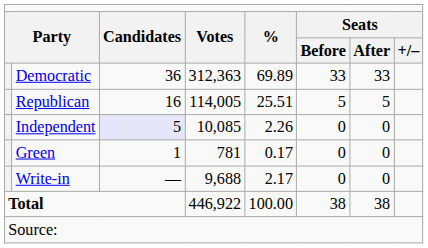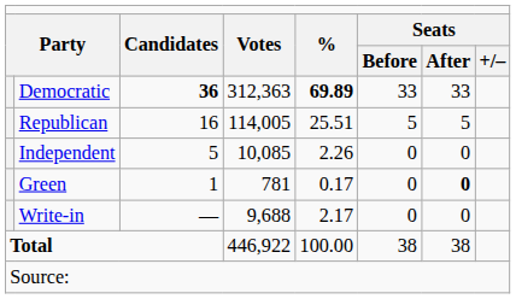Democratic | column 3: normal -> bold
Democratic | column 5: normal -> bold
Independent | column 3: lavender background -> no background
Green | column 7: normal -> bold
